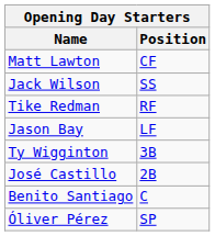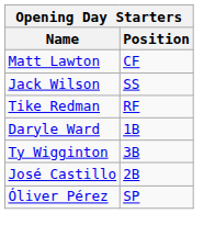- row: Jason Bay | LF
+ row: Daryle Ward | 1B
- row: Benito Santiago | C
